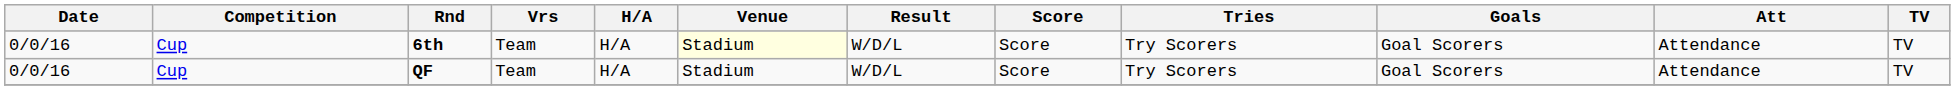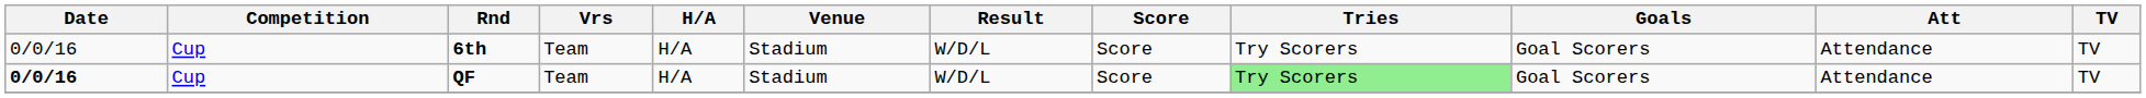6th | Venue: lightyellow background -> no background
QF | Date: normal -> bold
QF | Tries: no background -> lightgreen background
